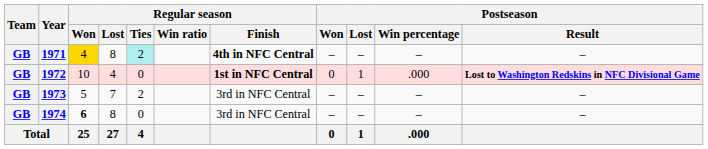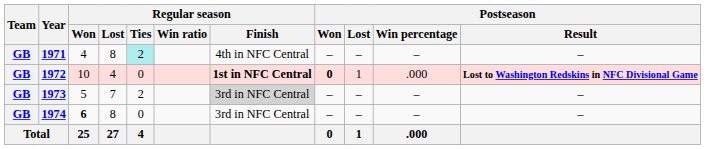1971 | Regular season / Won: gold background -> no background
1971 | Regular season / Finish: bold -> normal
1972 | Postseason / Won: normal -> bold
1973 | Regular season / Finish: no background -> lightgrey background
